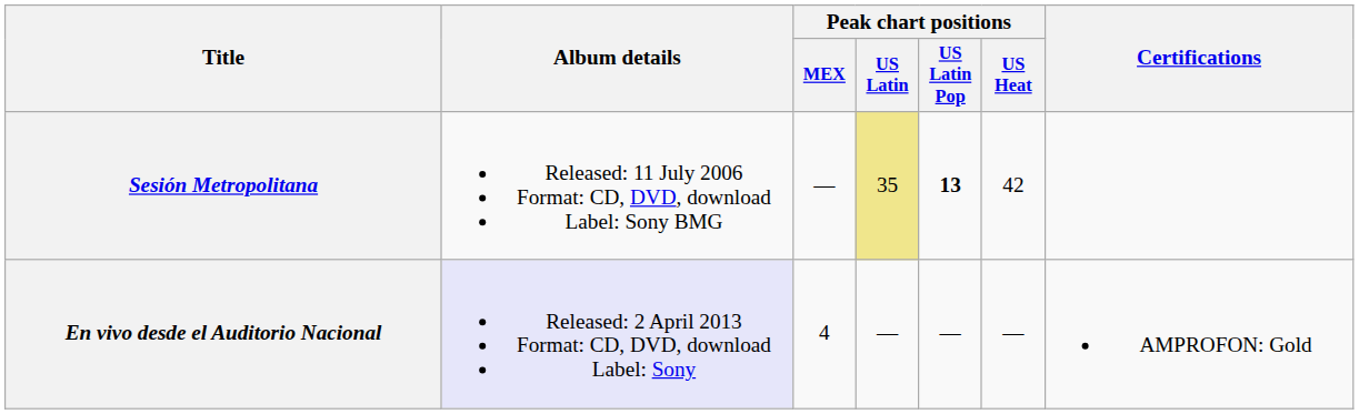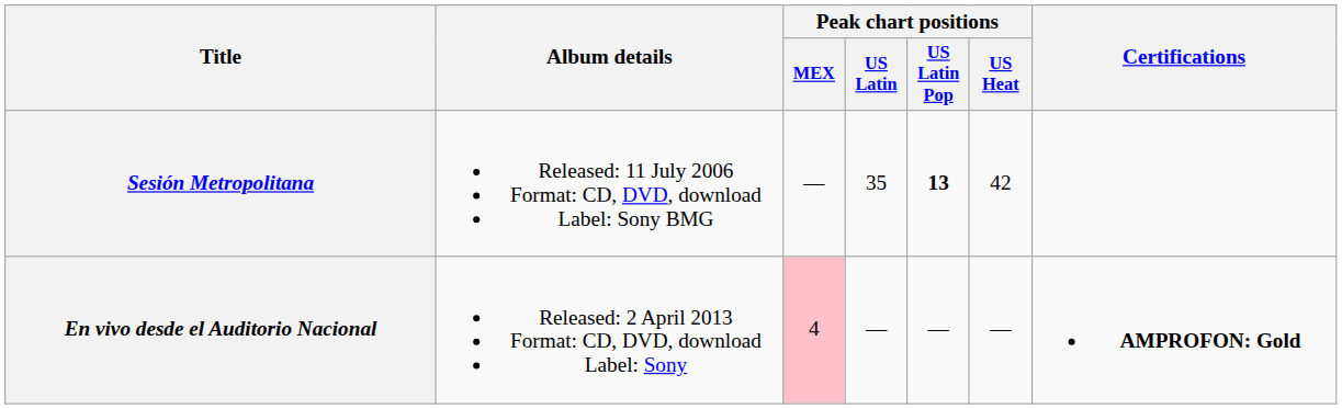Sesión Metropolitana | Peak chart positions / US Latin: khaki background -> no background
En vivo desde el Auditorio Nacional | Album details: lavender background -> no background
En vivo desde el Auditorio Nacional | Peak chart positions / MEX: no background -> pink background
En vivo desde el Auditorio Nacional | Certifications: normal -> bold
